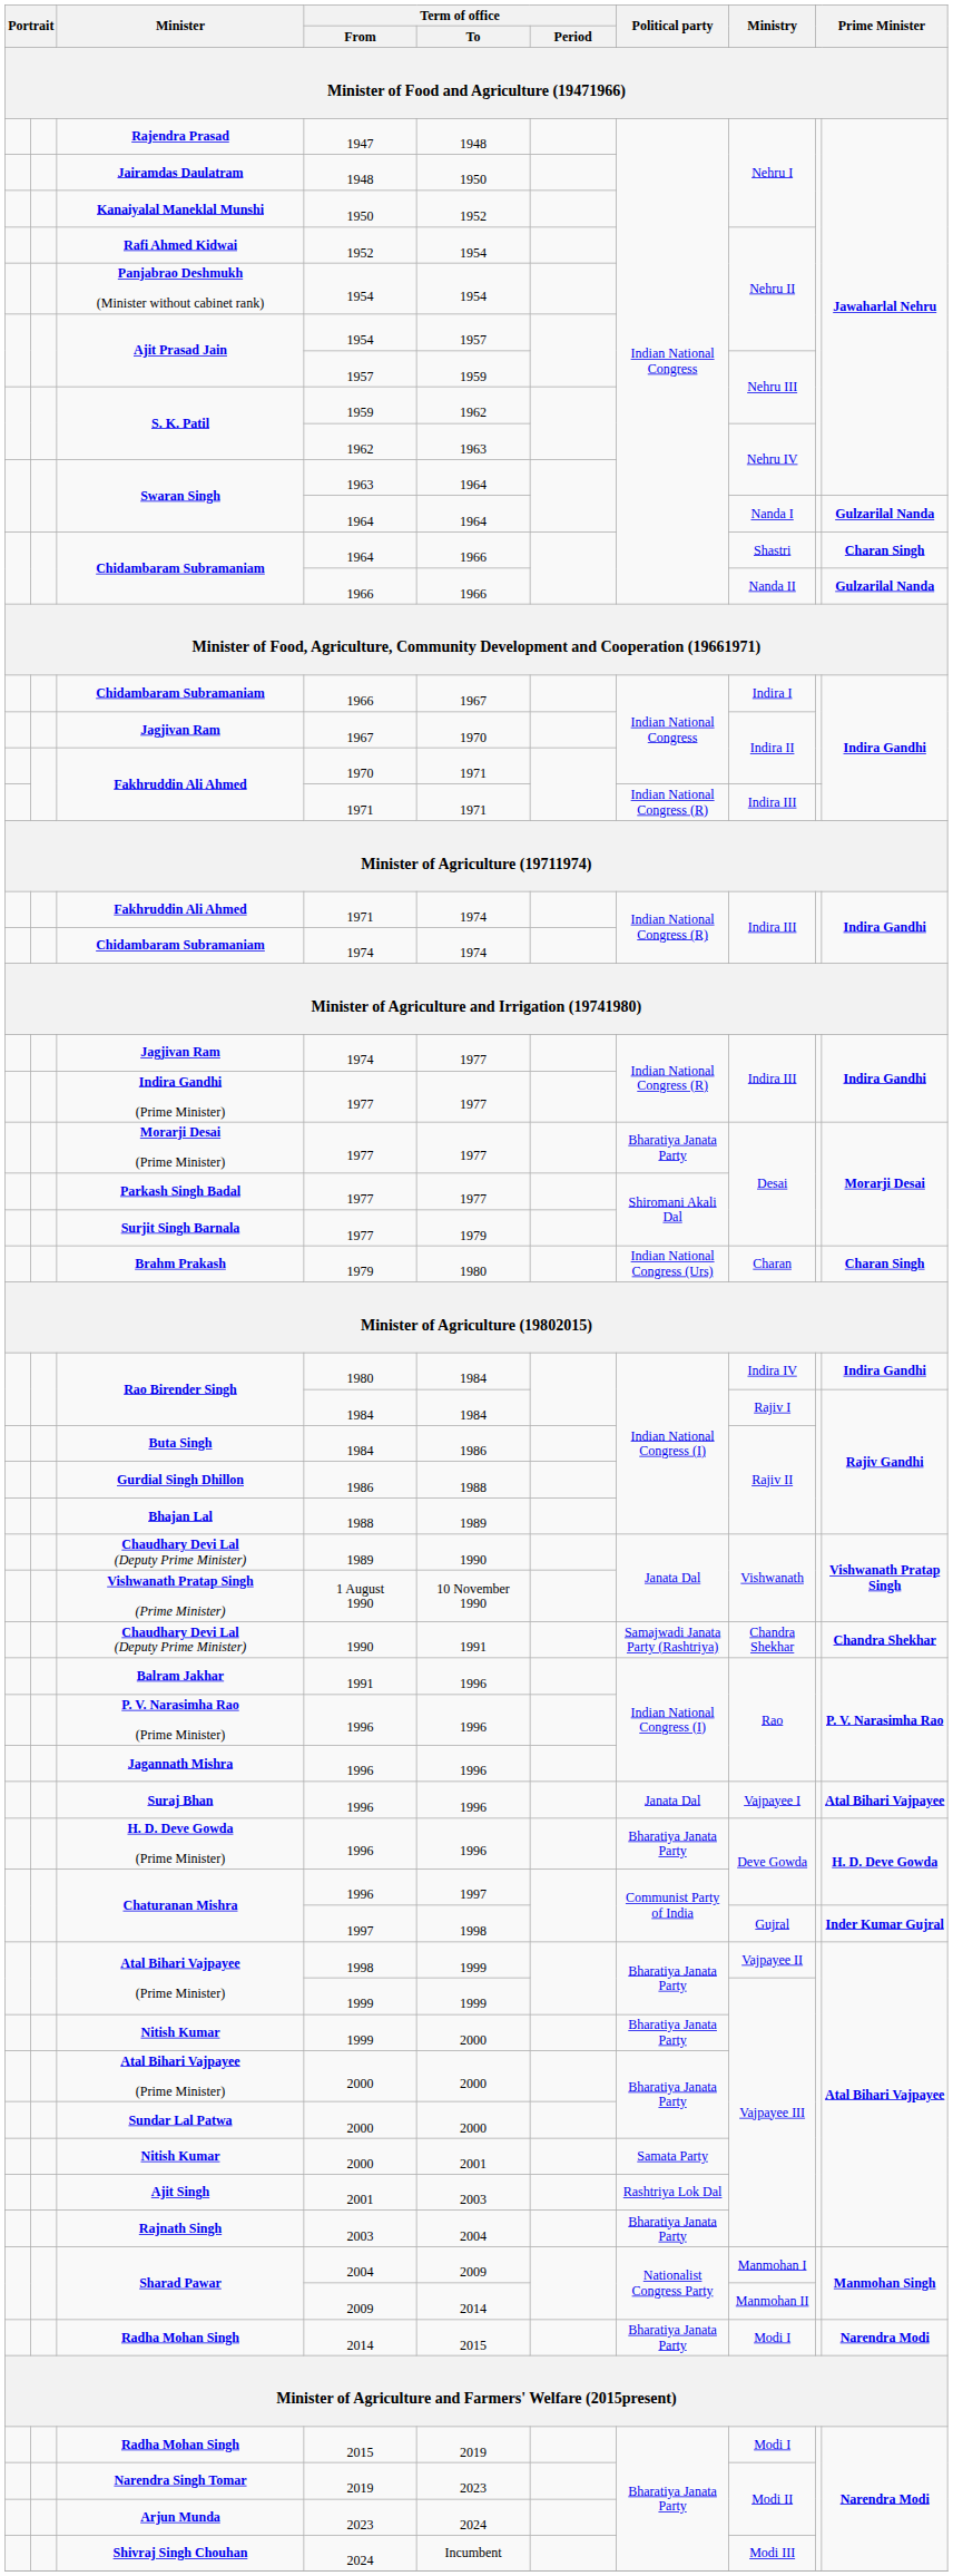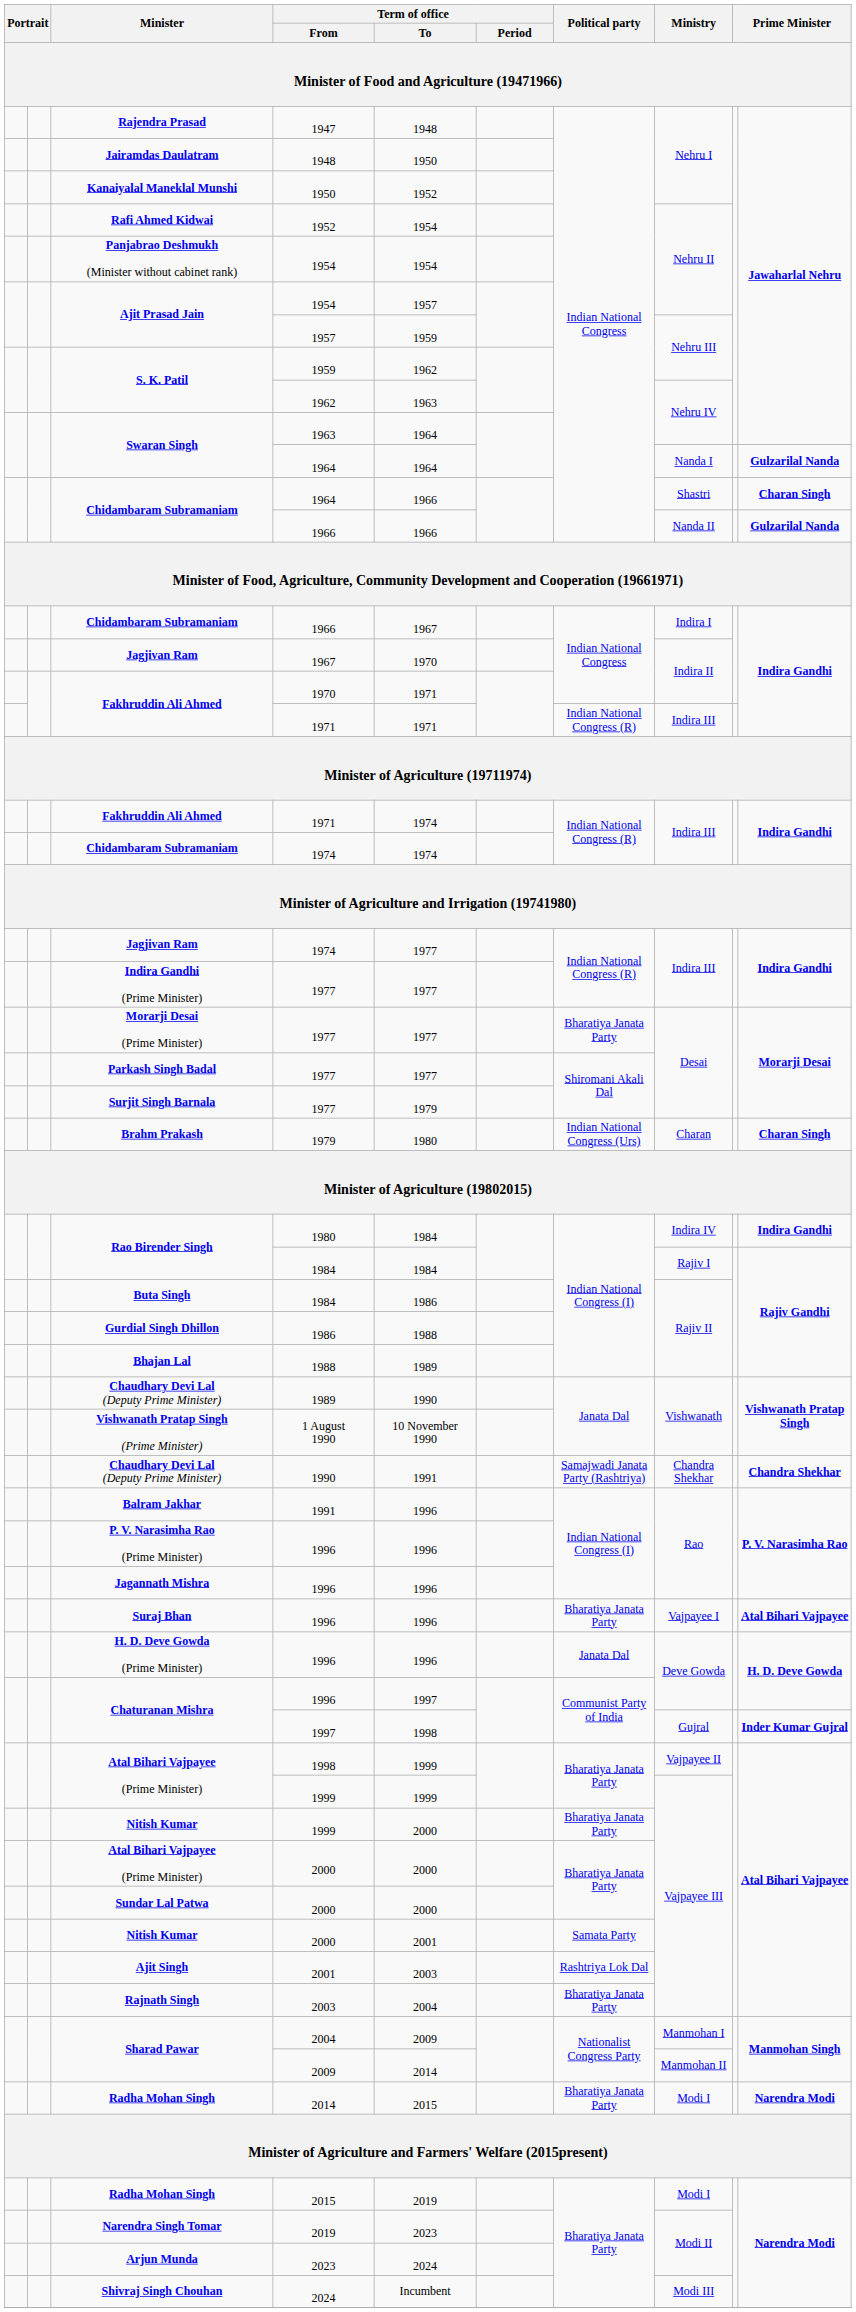Suraj Bhan / 1996 | Political party: Janata Dal -> Bharatiya Janata Party
H. D. Deve Gowda (Prime Minister) / 1996 | Political party: Bharatiya Janata Party -> Janata Dal
